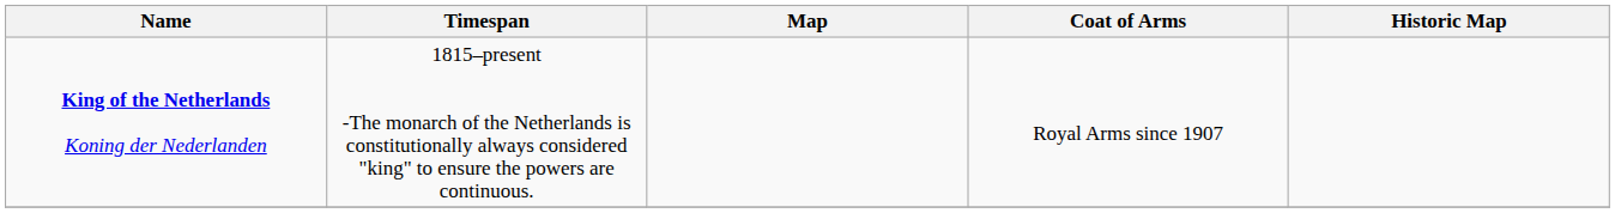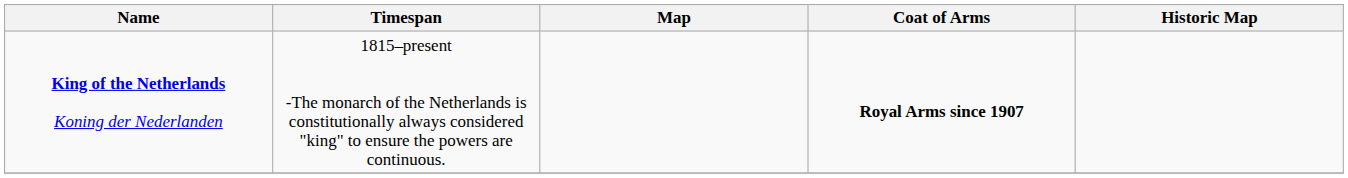King of the Netherlands Koning der Nederlanden | Coat of Arms: normal -> bold
